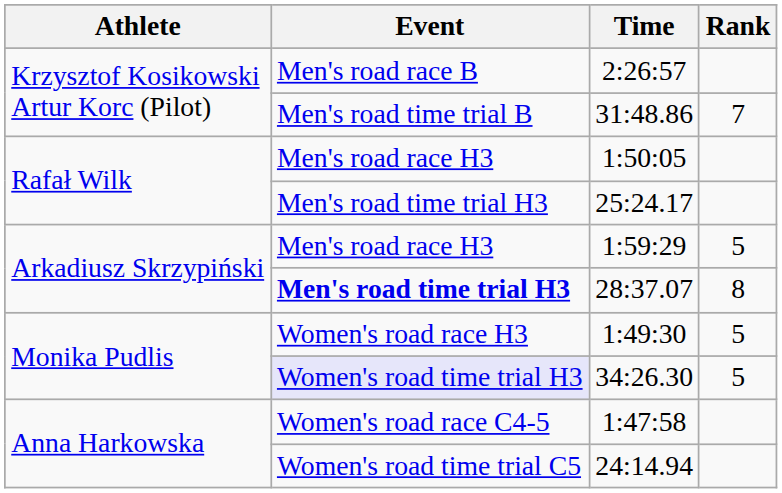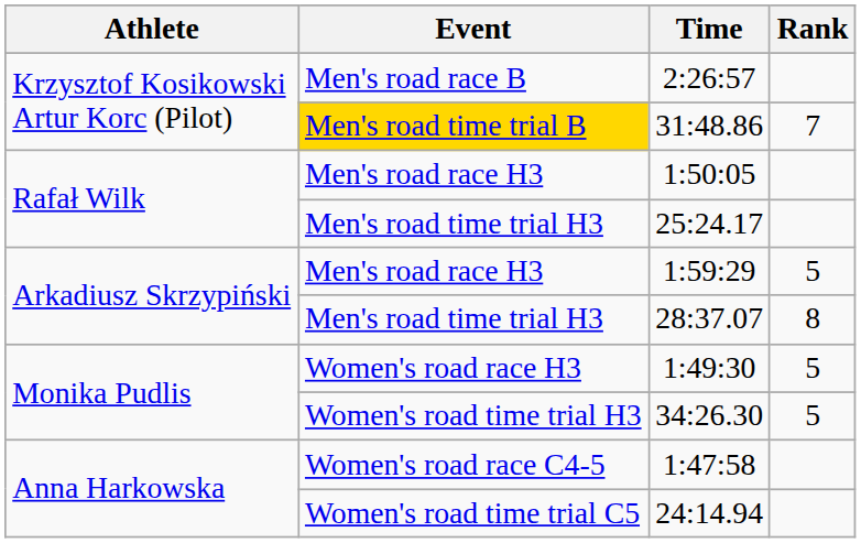31:48.86 | Event: no background -> gold background
28:37.07 | Event: bold -> normal
34:26.30 | Event: lavender background -> no background
